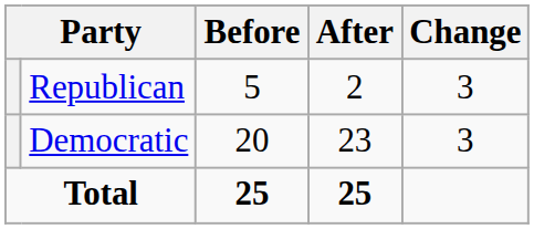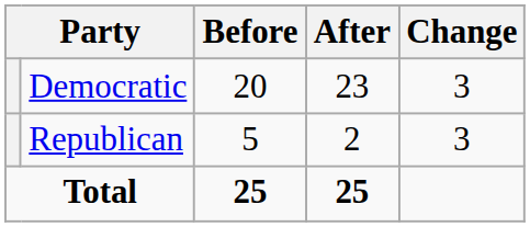rows swapped: Democratic <-> Republican
